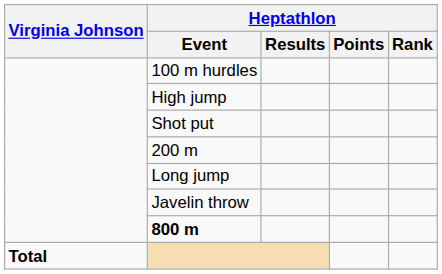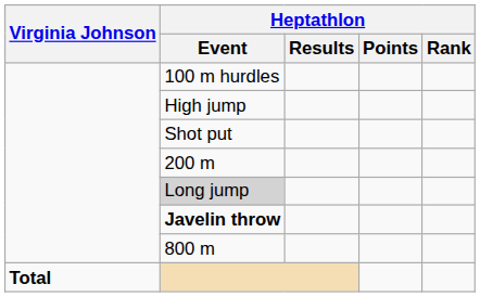Long jump | Heptathlon / Event: no background -> lightgrey background
Javelin throw | Heptathlon / Event: normal -> bold
800 m | Heptathlon / Event: bold -> normal
